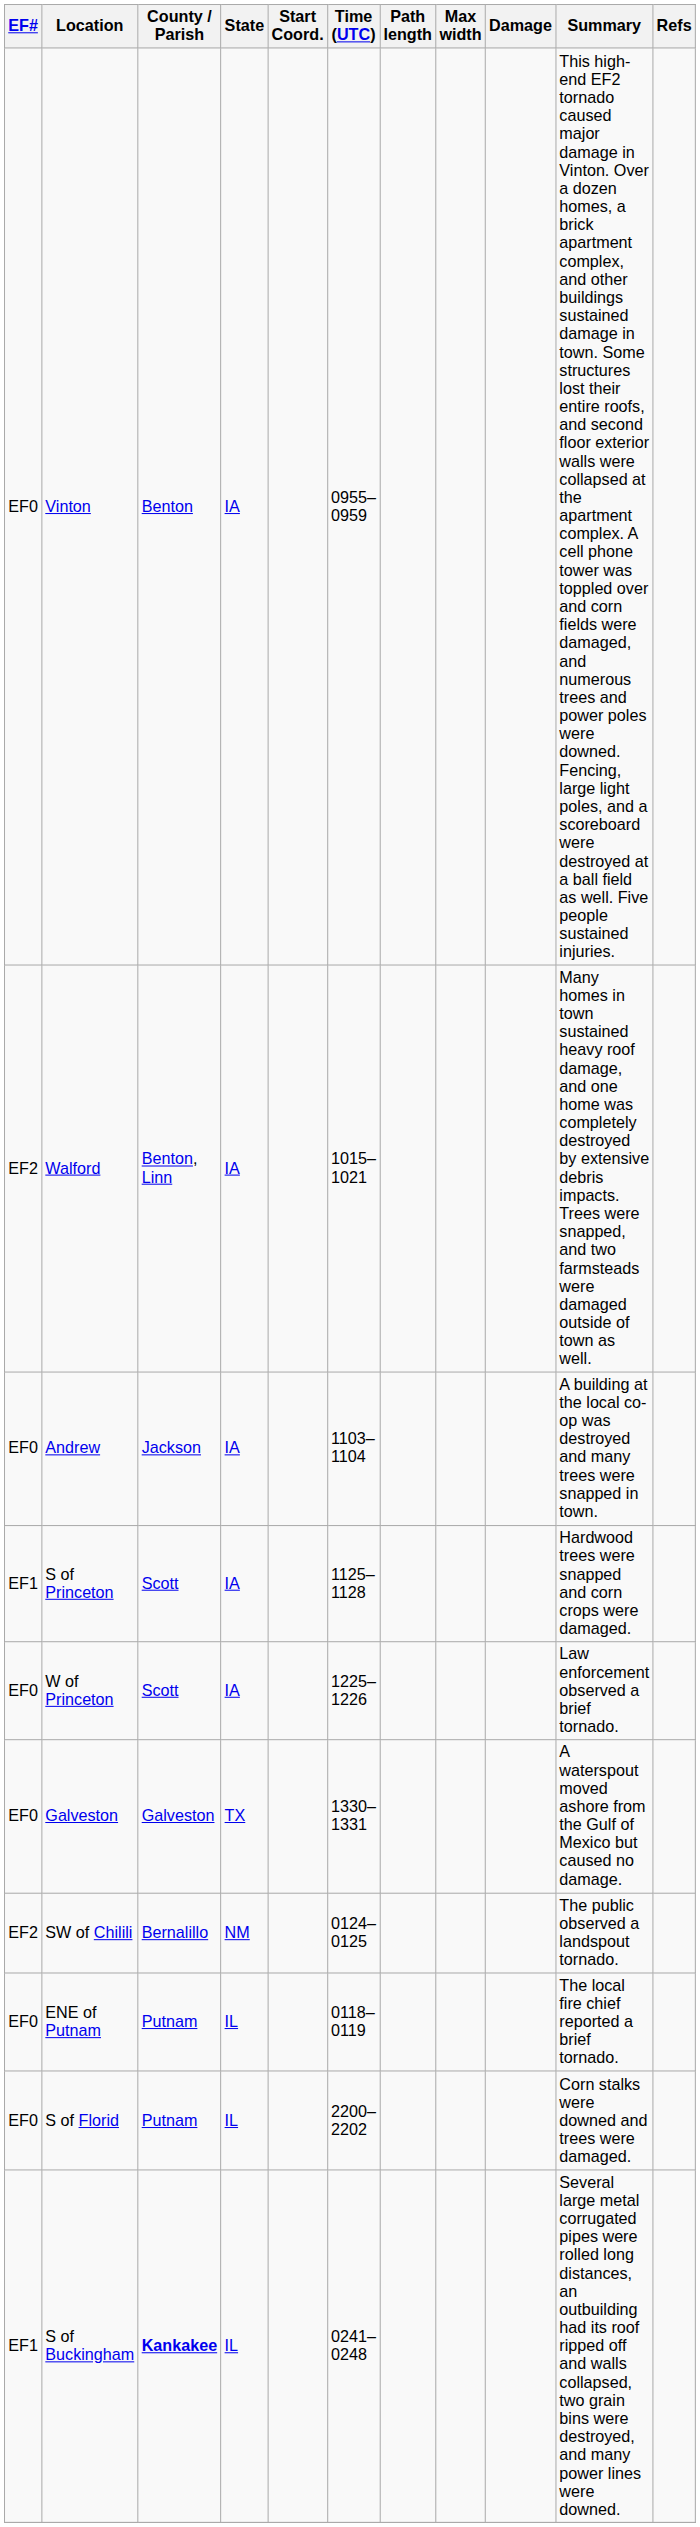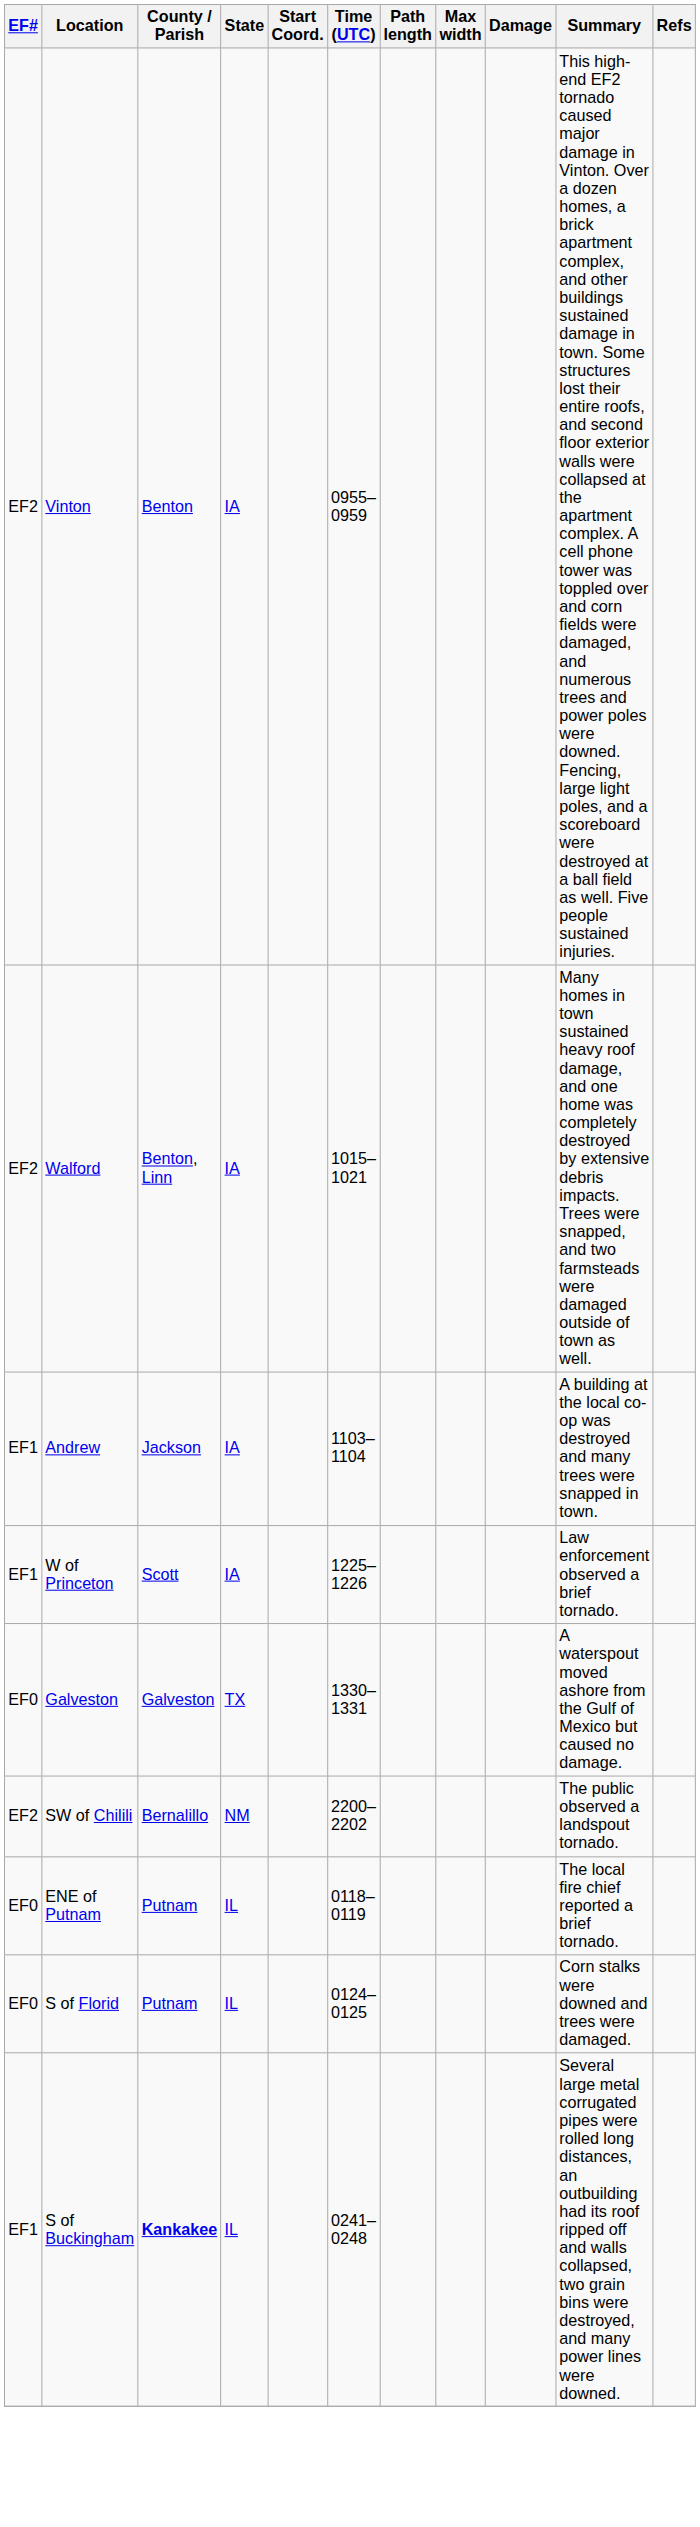Vinton | EF#: EF0 -> EF2
Andrew | EF#: EF0 -> EF1
- row: EF1 | S of Princeton | Scott | IA | 1125–1128 | Hardwood trees were snapped and corn crops were damaged.
W of Princeton | EF#: EF0 -> EF1
SW of Chilili | Time (UTC): 0124–0125 -> 2200–2202
S of Florid | Time (UTC): 2200–2202 -> 0124–0125
